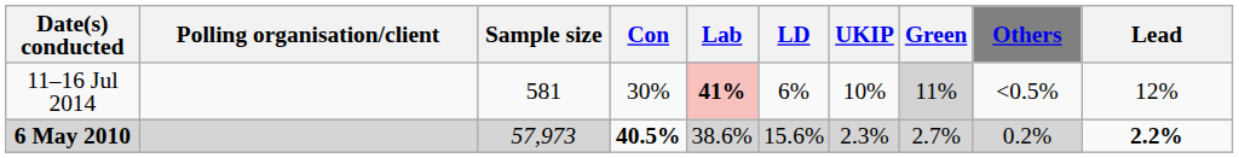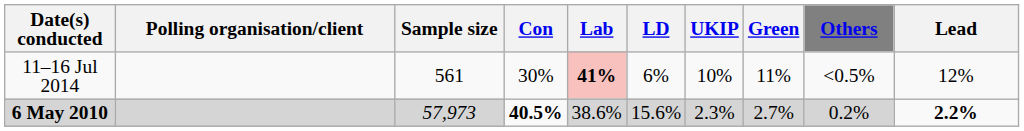11–16 Jul 2014 | Sample size: 581 -> 561
11–16 Jul 2014 | Green: lightgrey background -> no background
